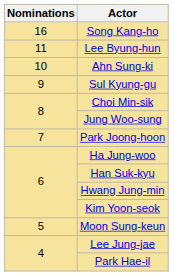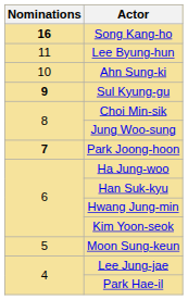Song Kang-ho | Nominations: normal -> bold
Sul Kyung-gu | Nominations: normal -> bold
Park Joong-hoon | Nominations: normal -> bold
